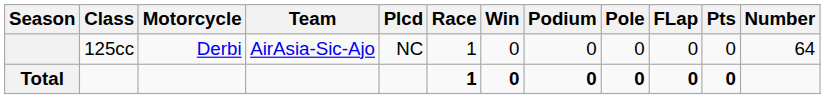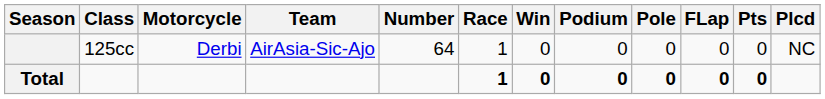columns swapped: Number <-> Plcd
